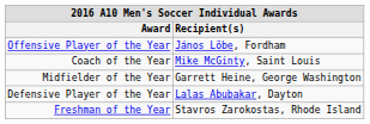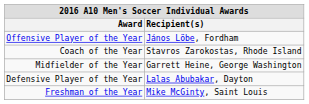Coach of the Year | Recipient(s): Mike McGinty, Saint Louis -> Stavros Zarokostas, Rhode Island
Freshman of the Year | Recipient(s): Stavros Zarokostas, Rhode Island -> Mike McGinty, Saint Louis
